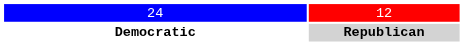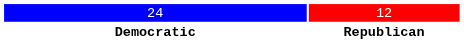Democratic | column 2: lightgrey background -> no background
